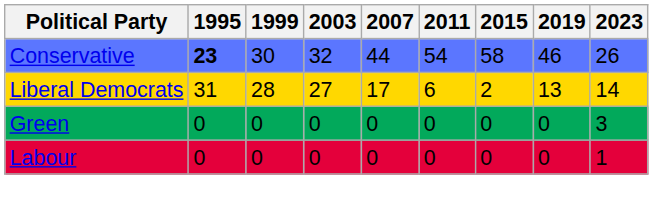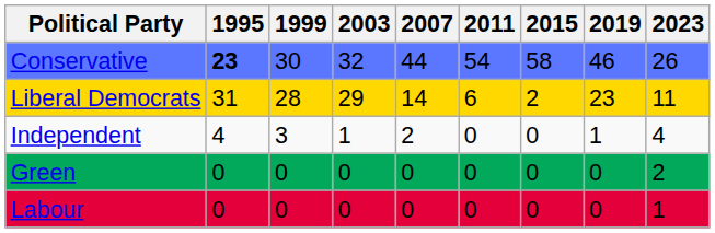Liberal Democrats | 2003: 27 -> 29
Liberal Democrats | 2007: 17 -> 14
Liberal Democrats | 2019: 13 -> 23
Liberal Democrats | 2023: 14 -> 11
+ row: Independent | 4 | 3 | 1 | 2 | 0 | 0 | 1 | 4
Green | 2023: 3 -> 2
